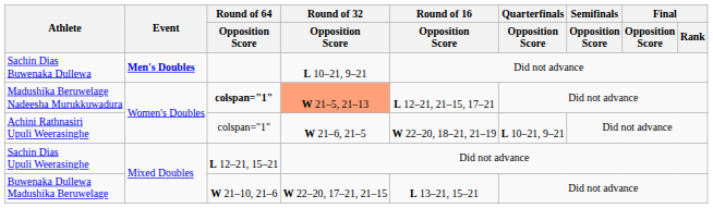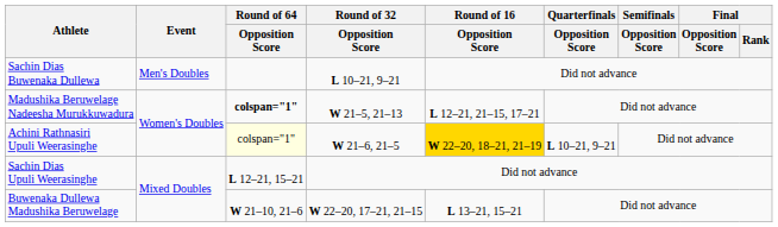Sachin Dias Buwenaka Dullewa | Event: bold -> normal
Madushika Beruwelage Nadeesha Murukkuwadura | Round of 32 / Opposition Score: lightsalmon background -> no background
Achini Rathnasiri Upuli Weerasinghe | Round of 64 / Opposition Score: no background -> lightyellow background
Achini Rathnasiri Upuli Weerasinghe | Round of 16 / Opposition Score: no background -> gold background
